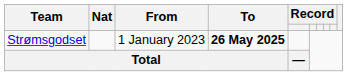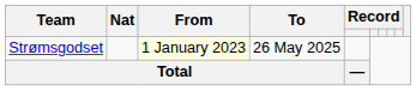Strømsgodset | From: no background -> lightyellow background
Strømsgodset | To: bold -> normal
